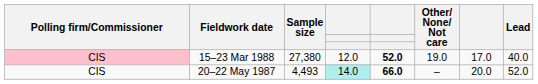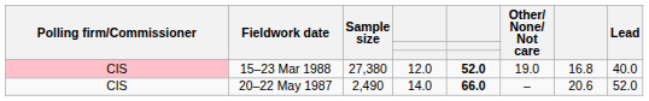15–23 Mar 1988 | column 7: 17.0 -> 16.8
20–22 May 1987 | Sample size: 4,493 -> 2,490
20–22 May 1987 | column 4: paleturquoise background -> no background
20–22 May 1987 | column 7: 20.0 -> 20.6
